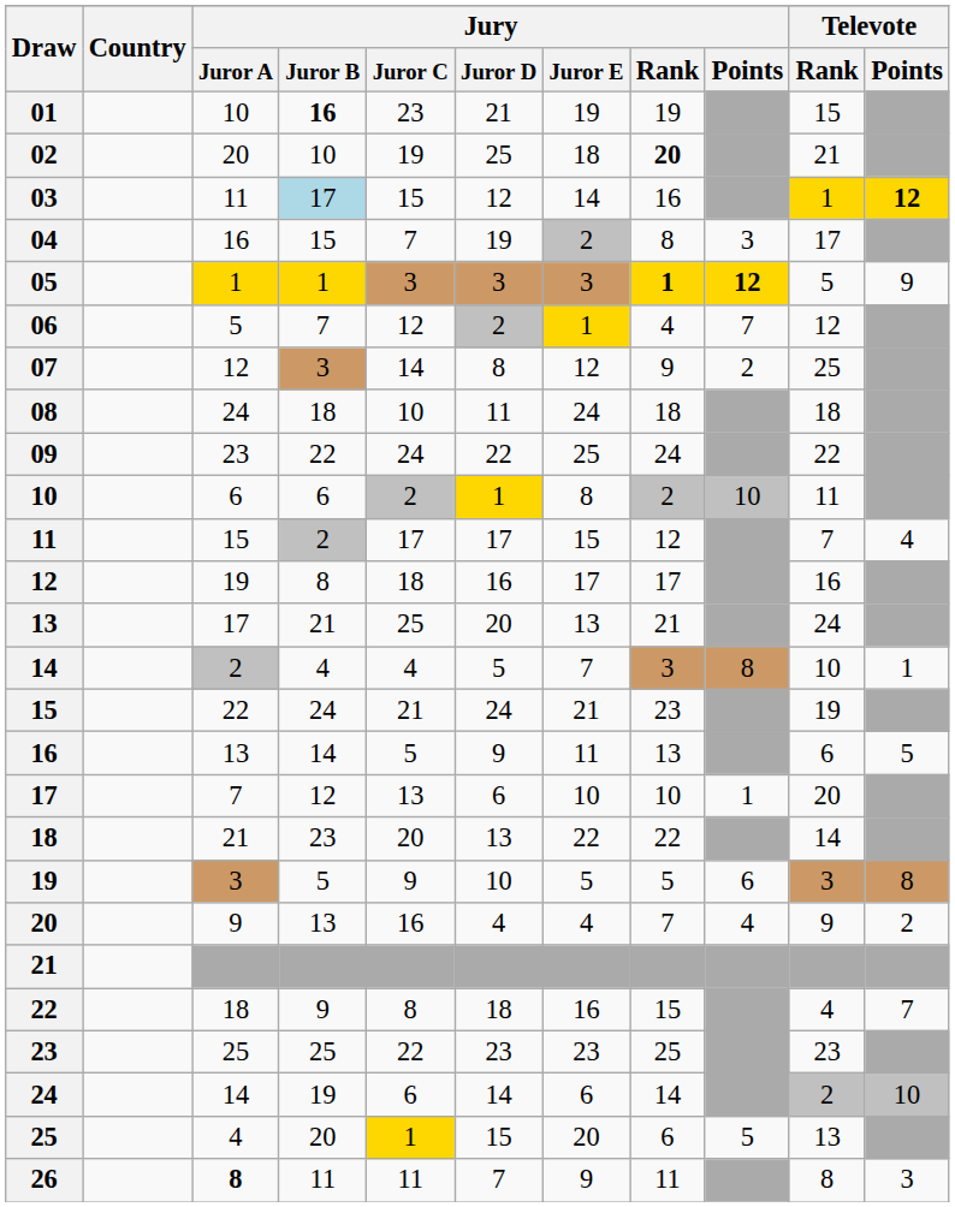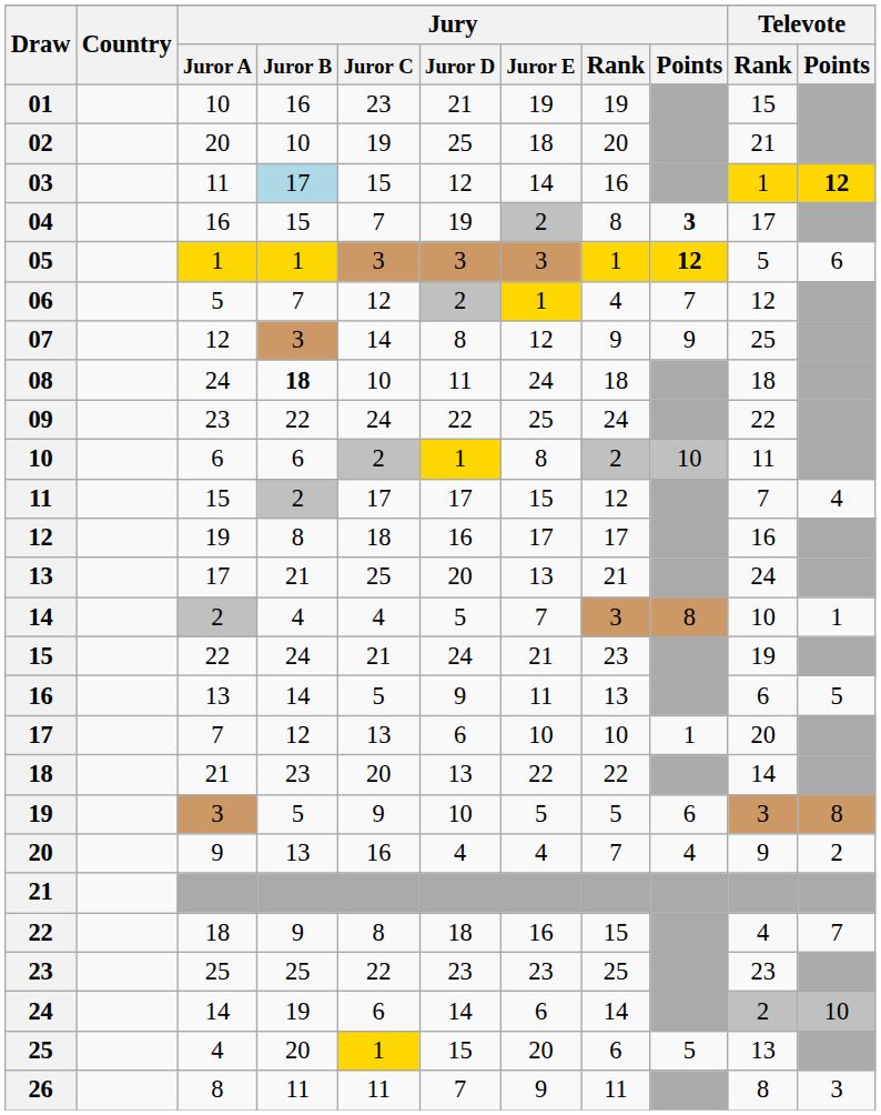01 | Jury / Juror B: bold -> normal
02 | Jury / Rank: bold -> normal
04 | Jury / Points: normal -> bold
05 | Jury / Rank: bold -> normal
05 | Televote / Points: 9 -> 6
07 | Jury / Points: 2 -> 9
08 | Jury / Juror B: normal -> bold
26 | Jury / Juror A: bold -> normal
